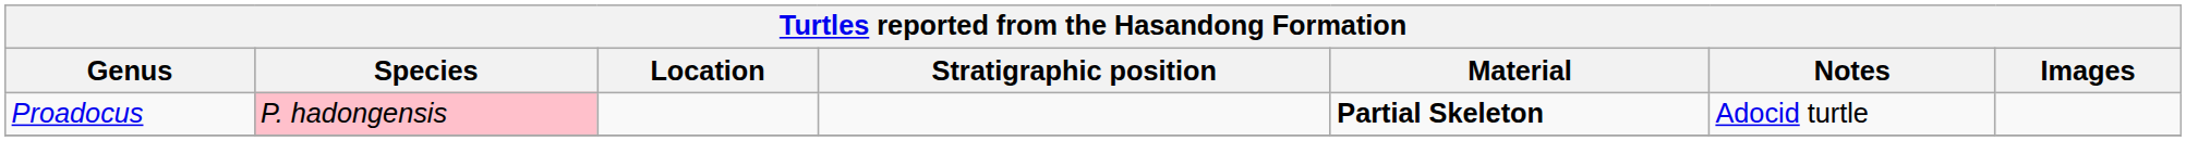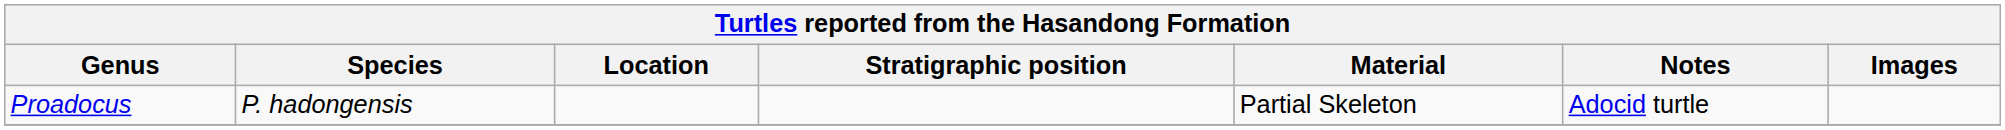Proadocus | Species: pink background -> no background
Proadocus | Material: bold -> normal
